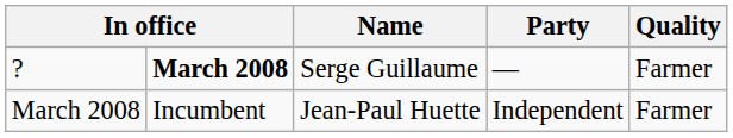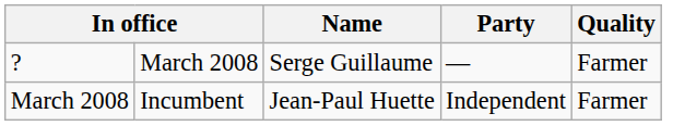? | column 2: bold -> normal
